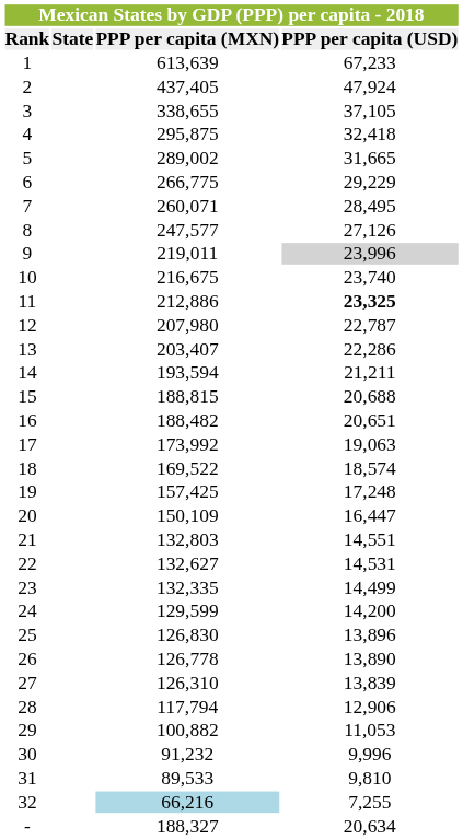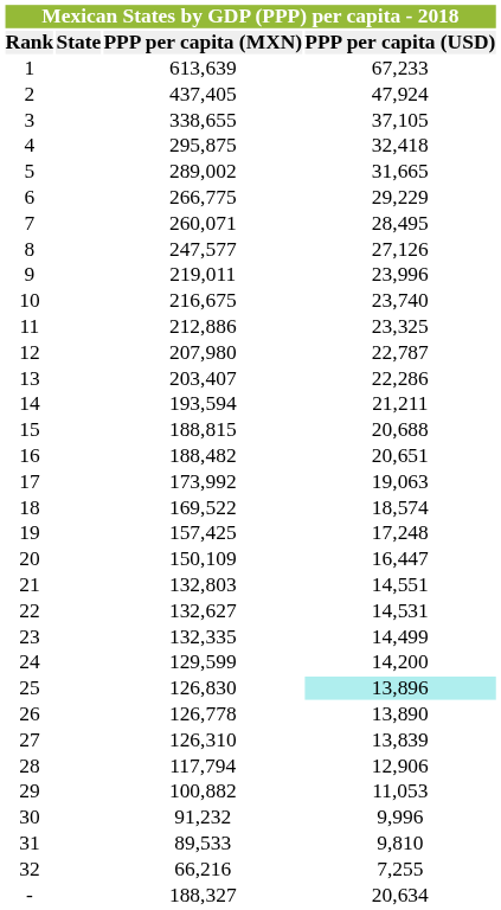9 | PPP per capita (USD): lightgrey background -> no background
11 | PPP per capita (USD): bold -> normal
25 | PPP per capita (USD): no background -> paleturquoise background
32 | PPP per capita (MXN): lightblue background -> no background
